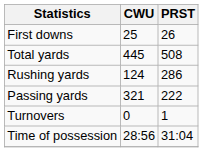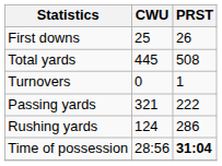rows swapped: Rushing yards <-> Turnovers
Time of possession | PRST: normal -> bold
